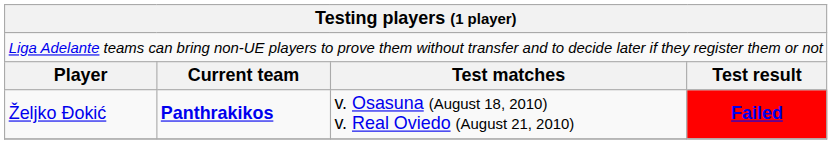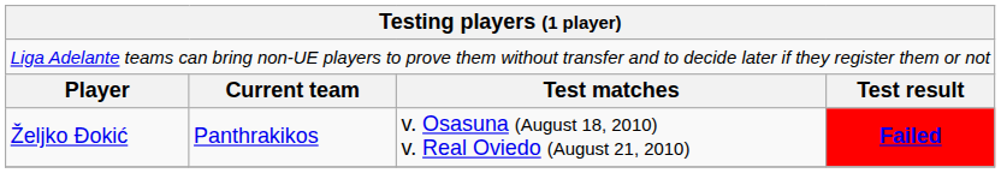Željko Đokić | column 2: bold -> normal
